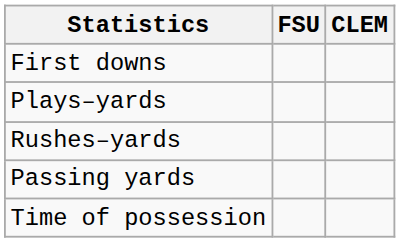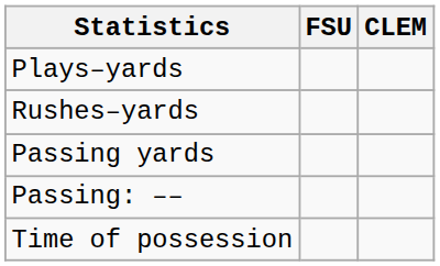- row: First downs
+ row: Passing: ––
